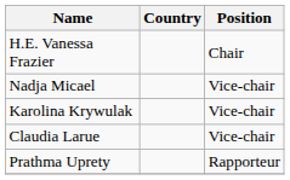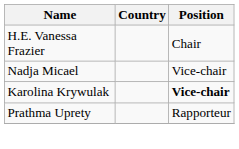Karolina Krywulak | Position: normal -> bold
- row: Claudia Larue | Vice-chair
